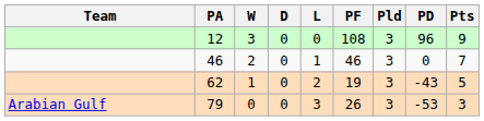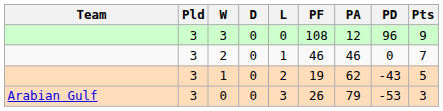columns swapped: Pld <-> PA
